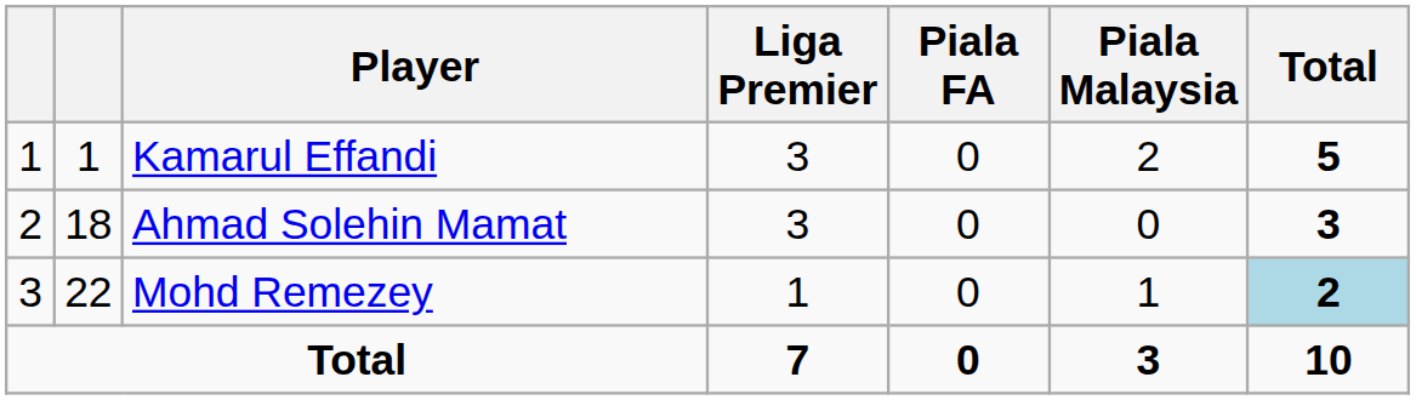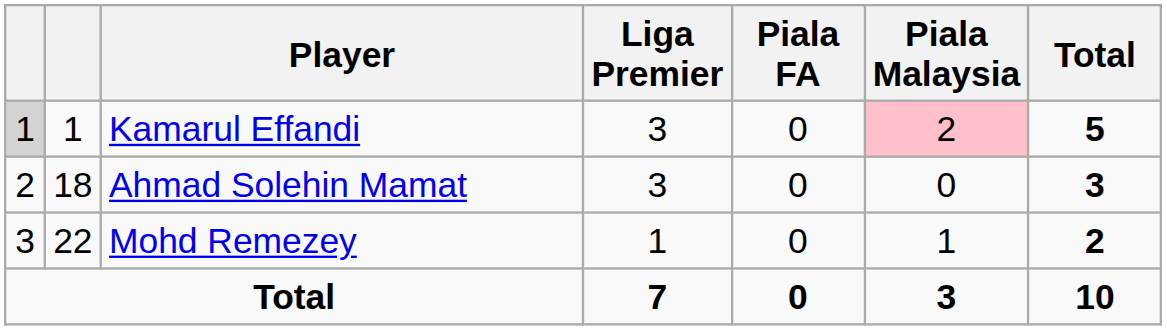Kamarul Effandi | column 1: no background -> lightgrey background
Kamarul Effandi | Piala Malaysia: no background -> pink background
Mohd Remezey | Total: lightblue background -> no background
